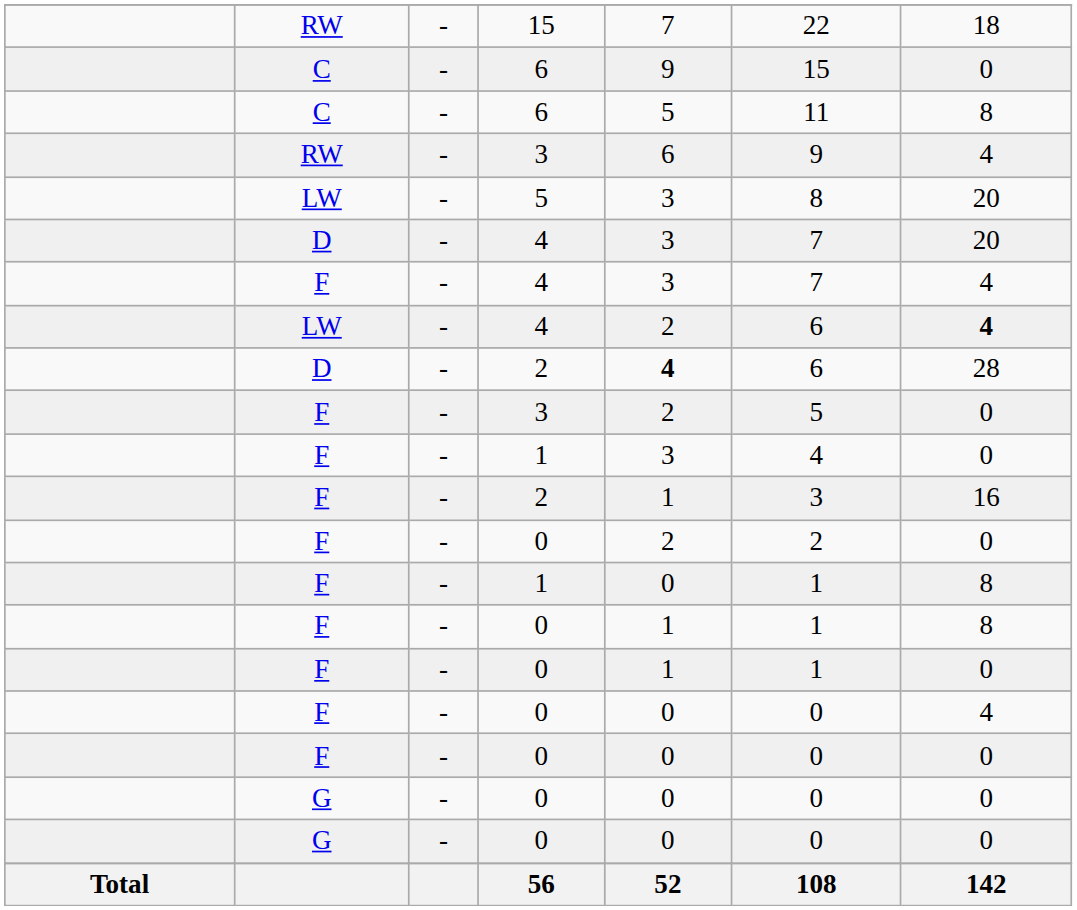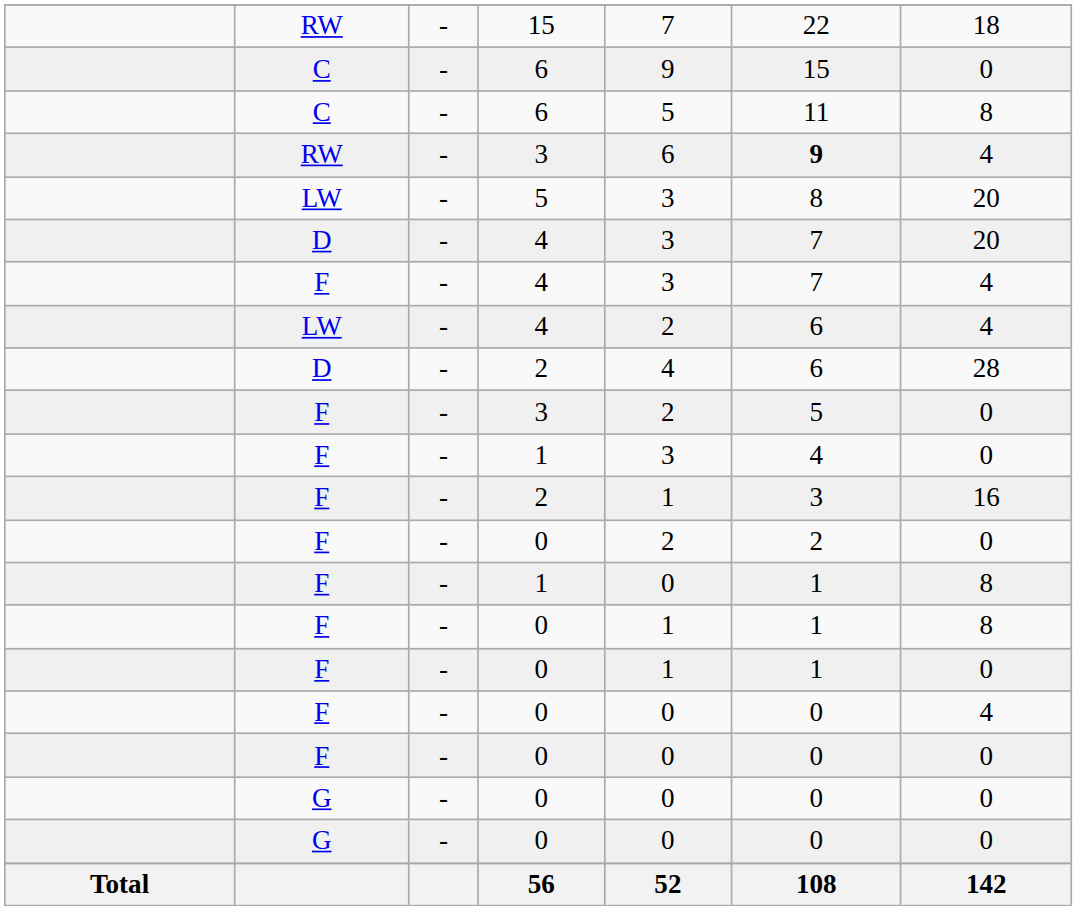RW / 3 | column 6: normal -> bold
LW / 4 | column 7: bold -> normal
D / 2 | column 5: bold -> normal
